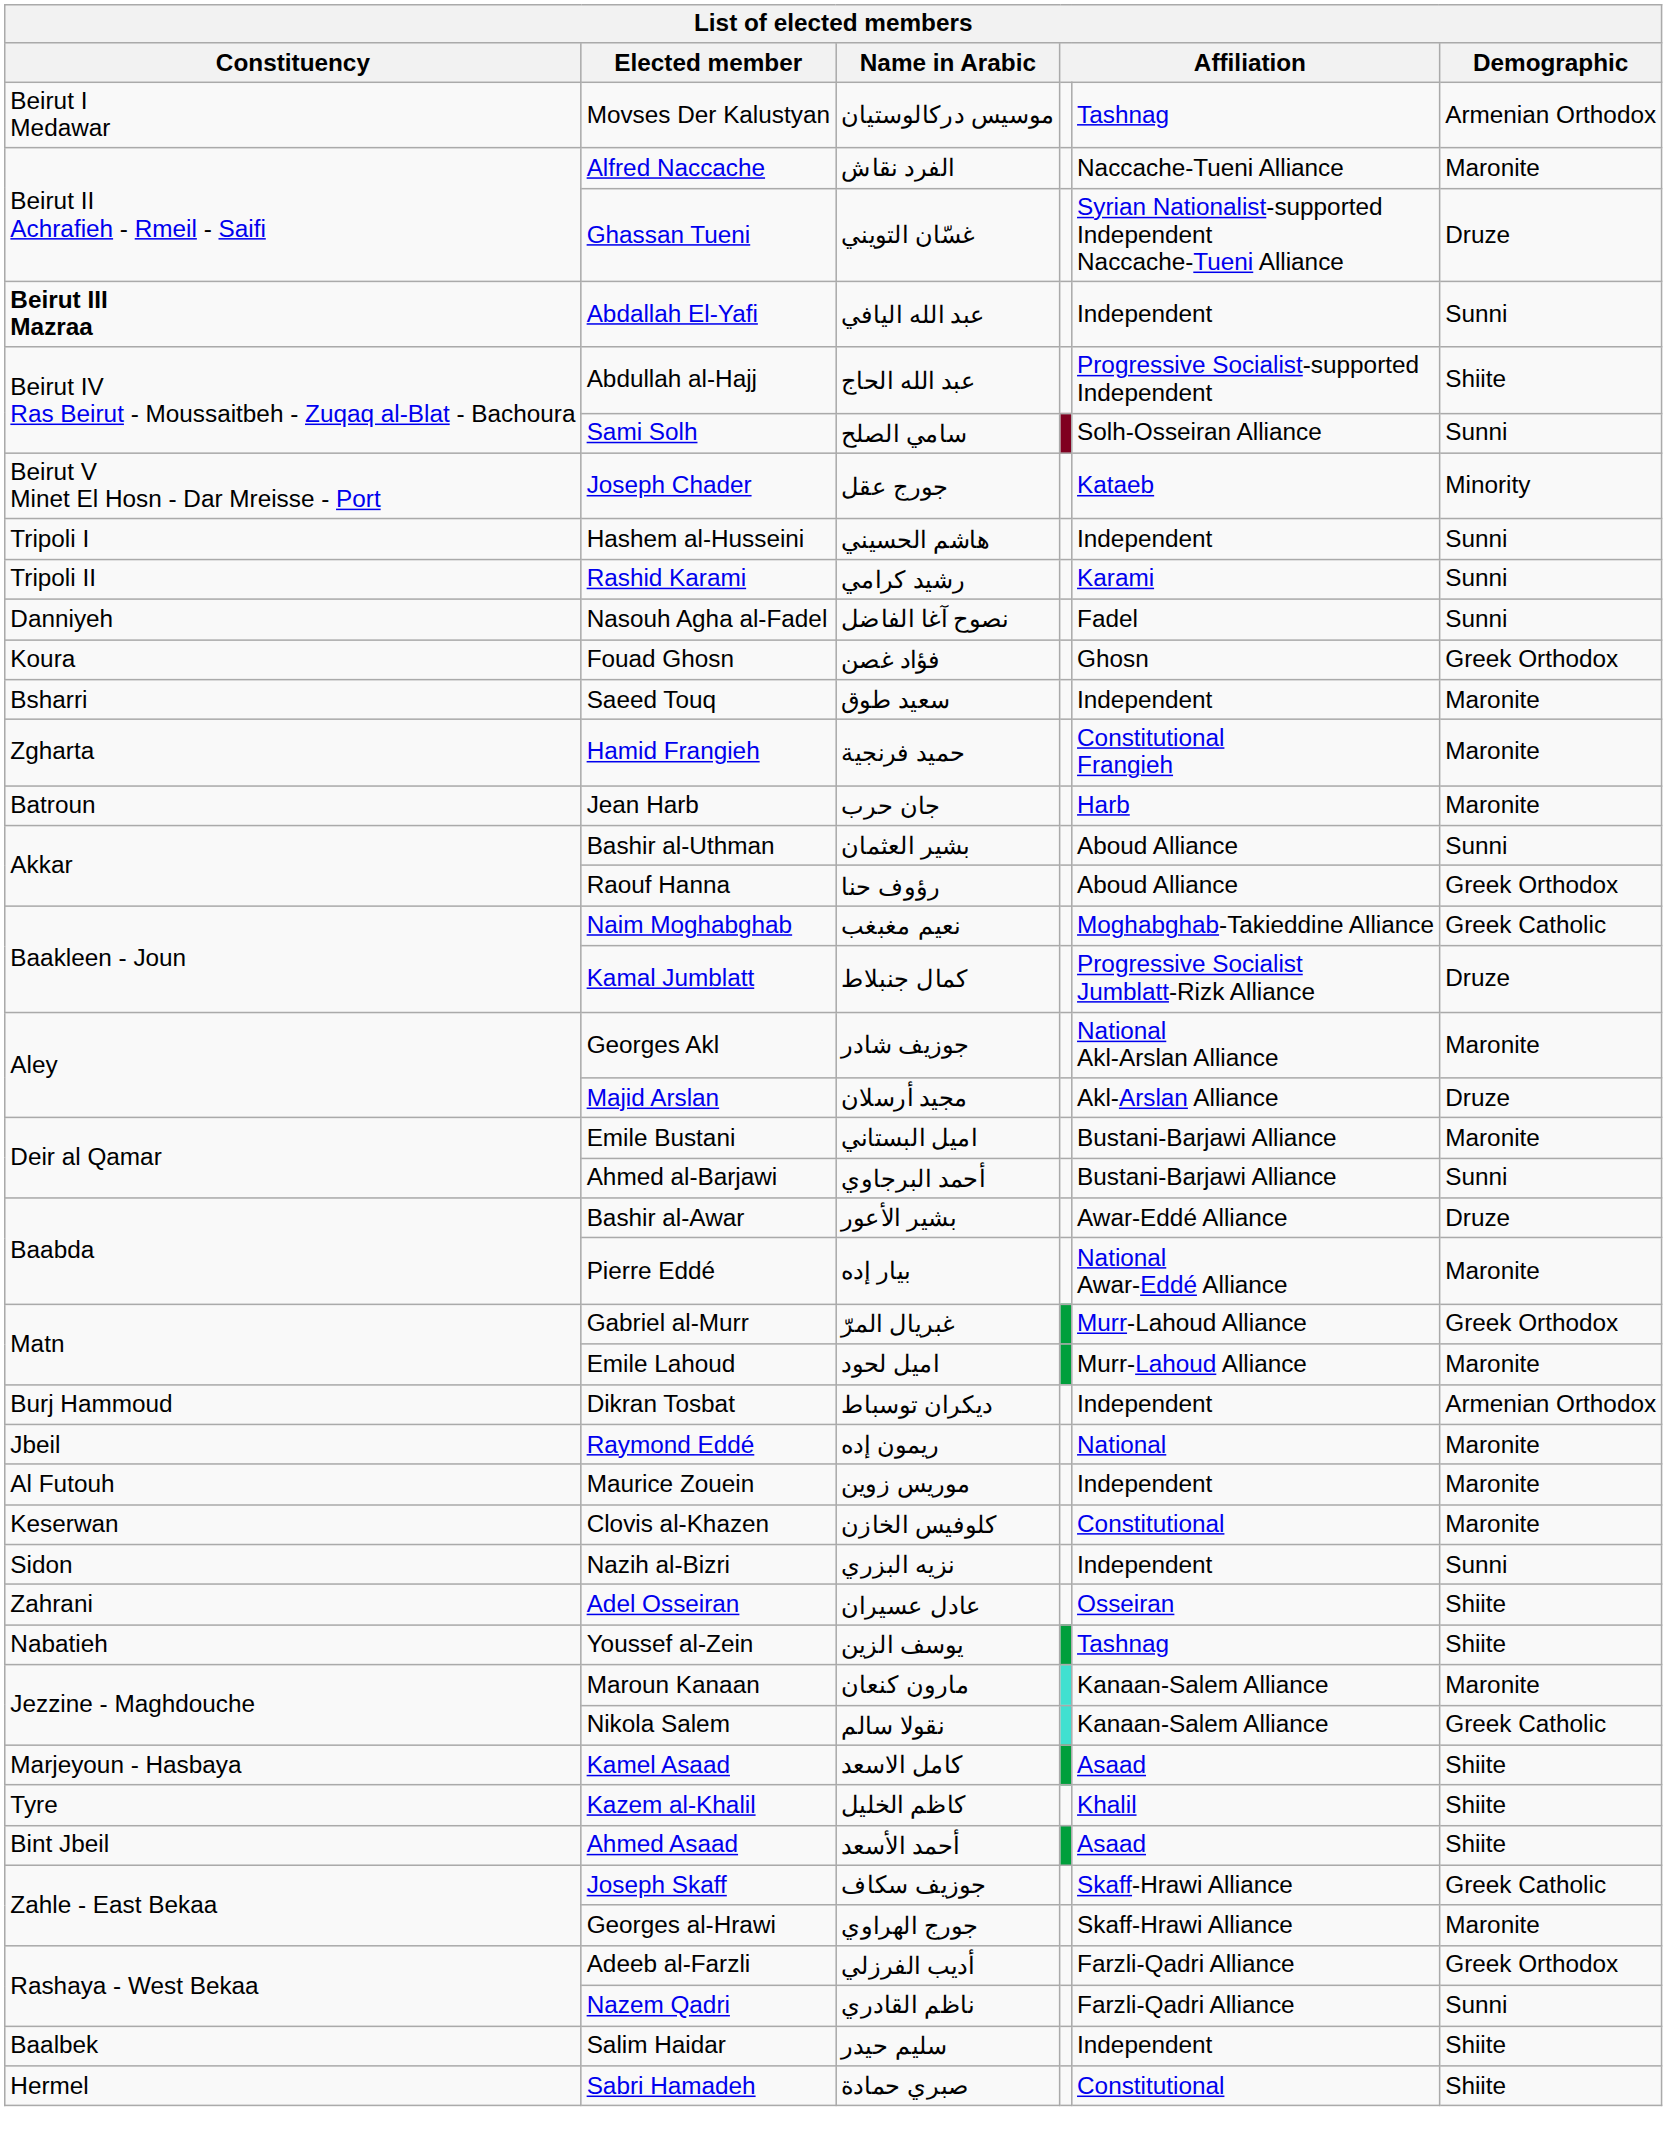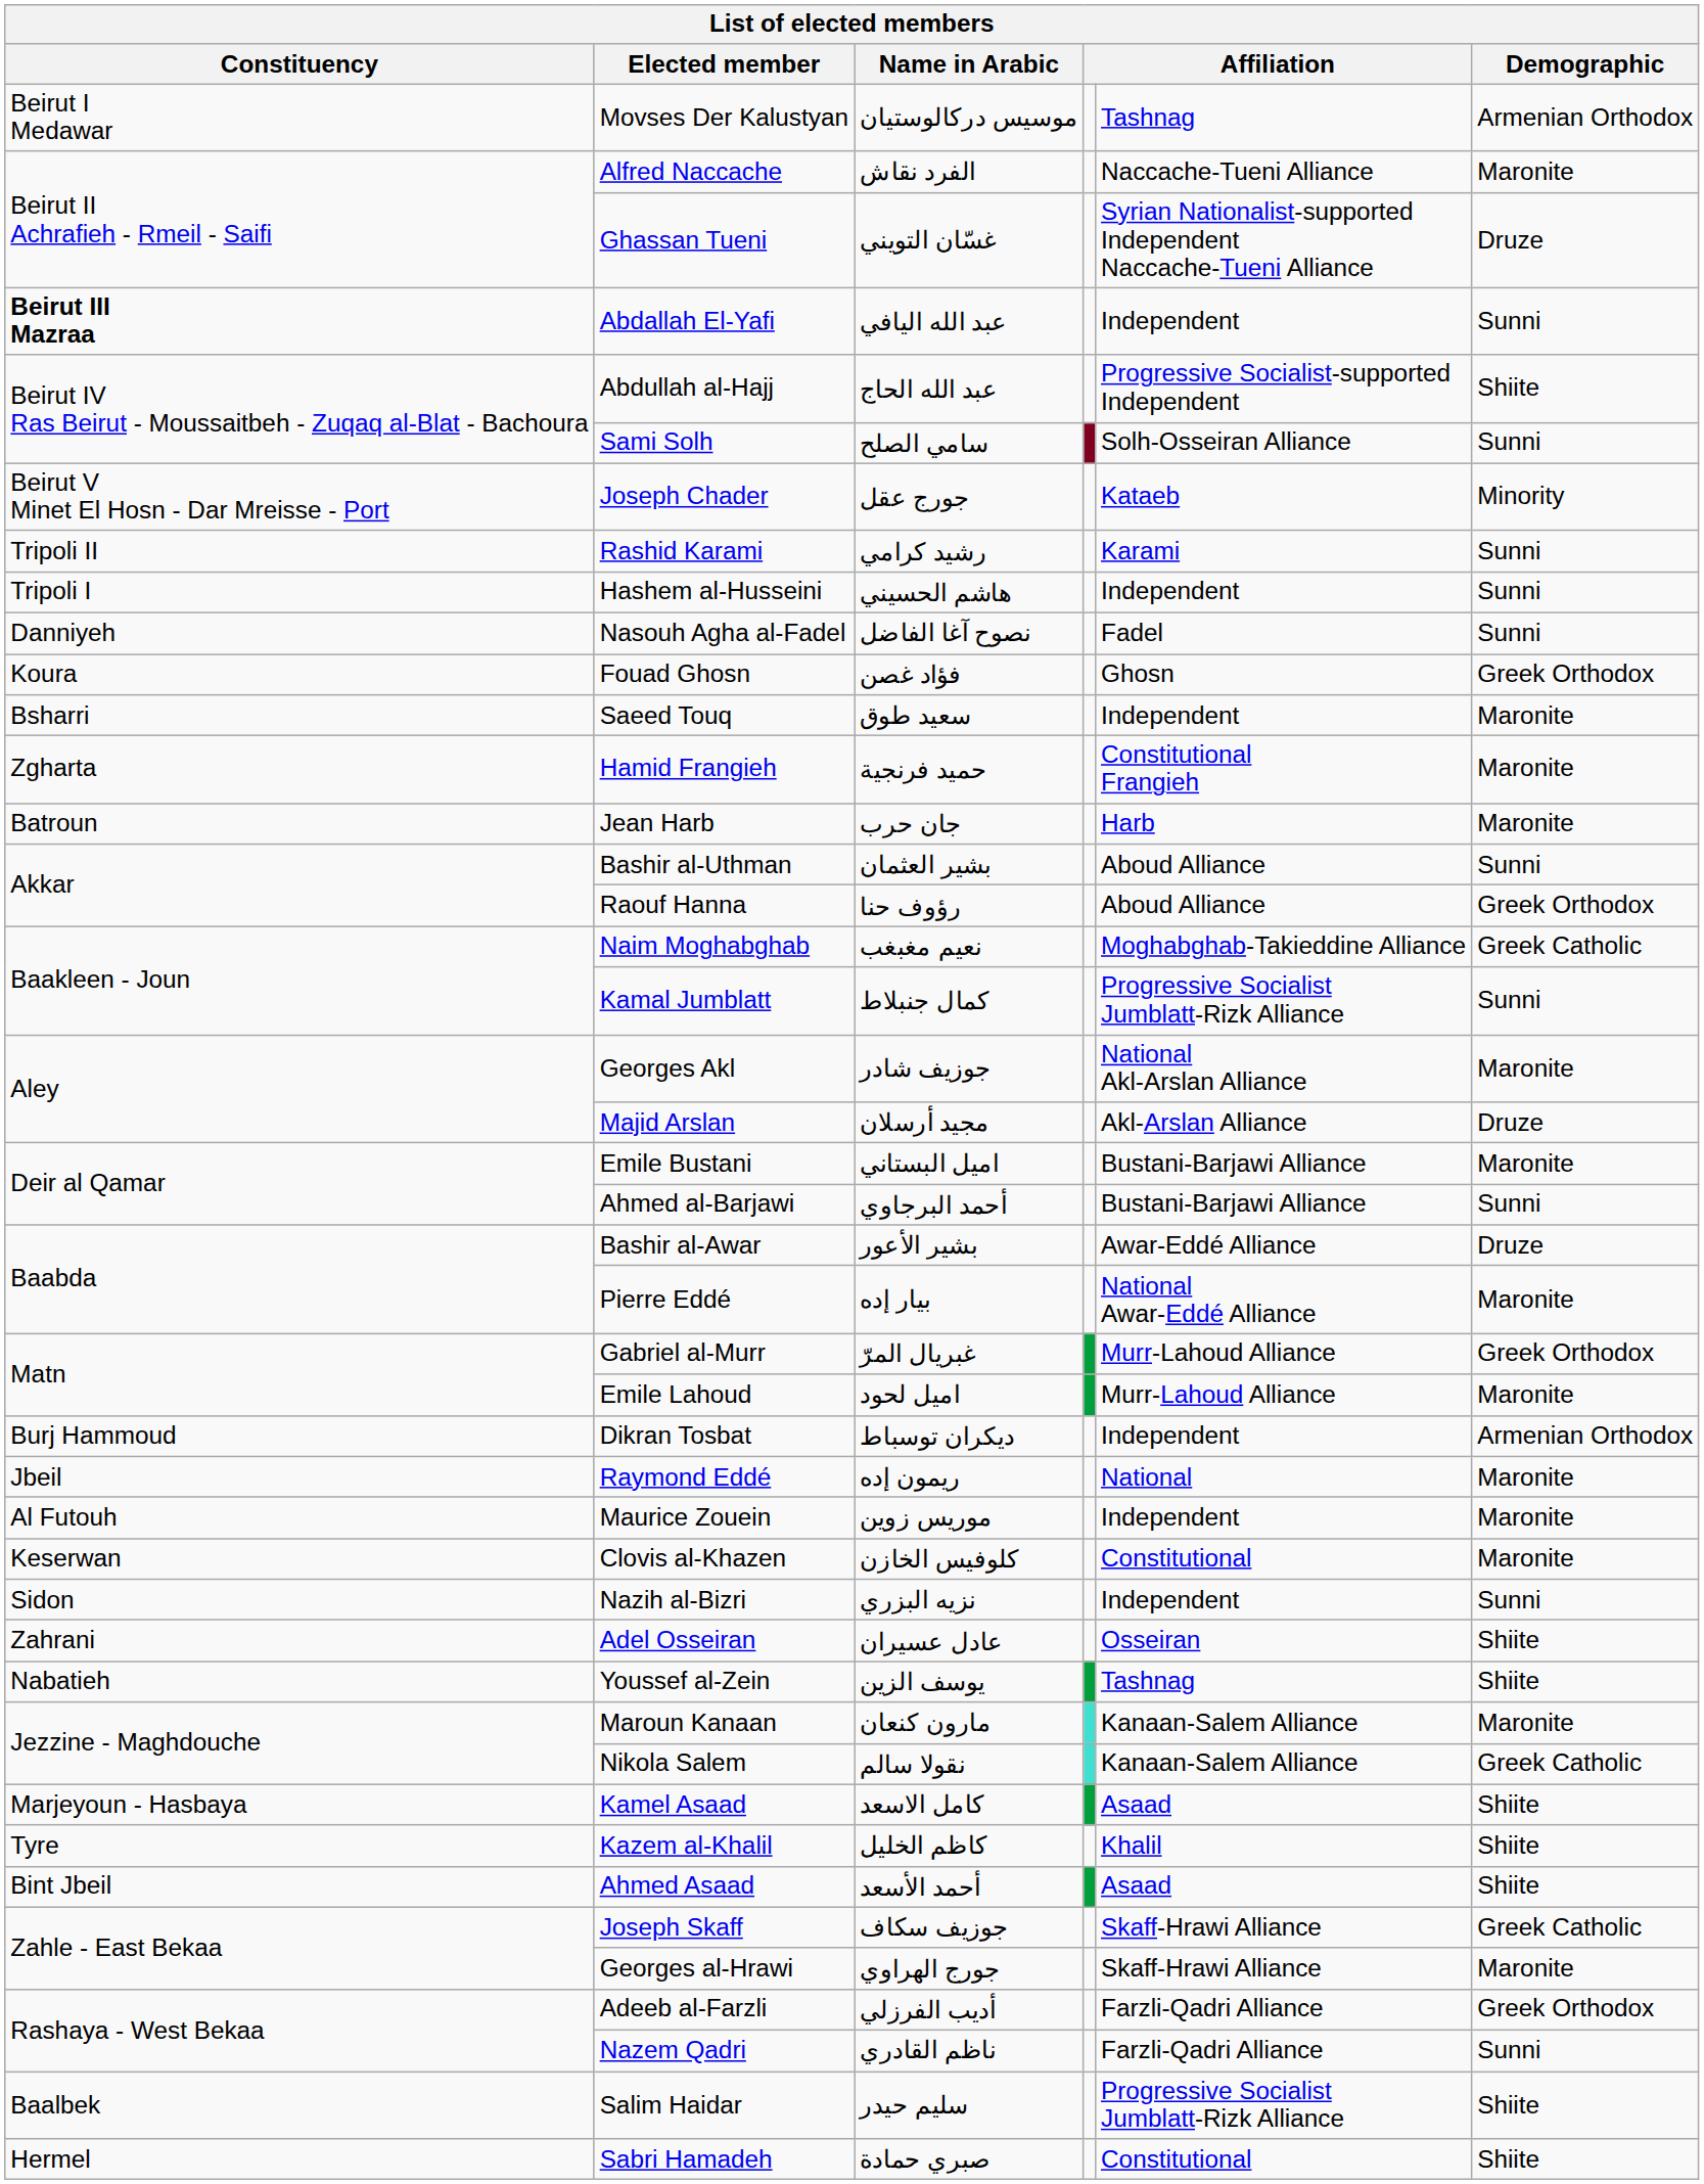rows swapped: Hashem al-Husseini <-> Rashid Karami
Kamal Jumblatt | Demographic: Druze -> Sunni
Salim Haidar | column 5: Independent -> Progressive Socialist Jumblatt-Rizk Alliance
